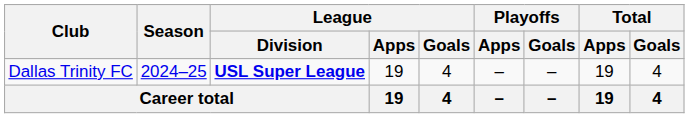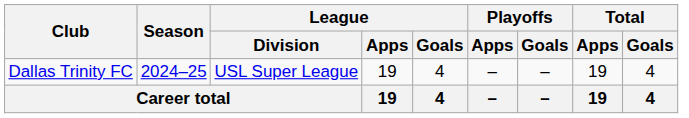Dallas Trinity FC | League / Division: bold -> normal
